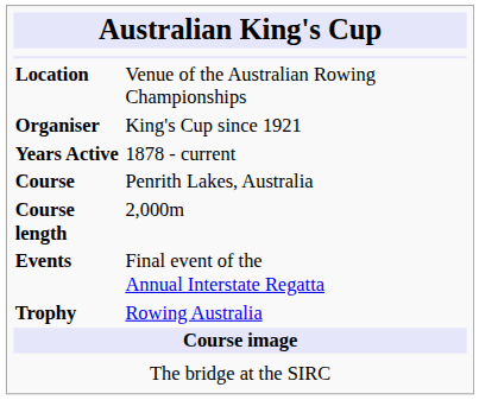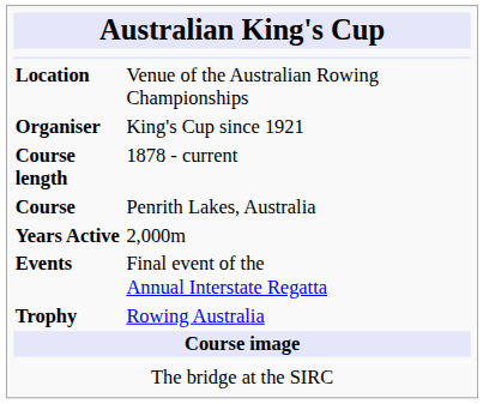row 4 | column 1: Years Active -> Course length
row 6 | column 1: Course length -> Years Active
